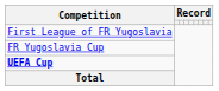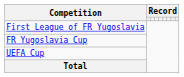UEFA Cup | Competition: bold -> normal
